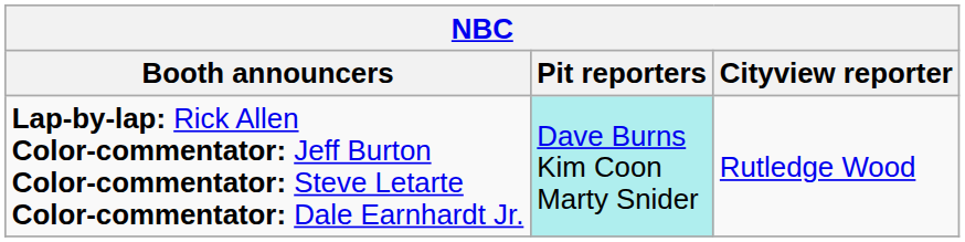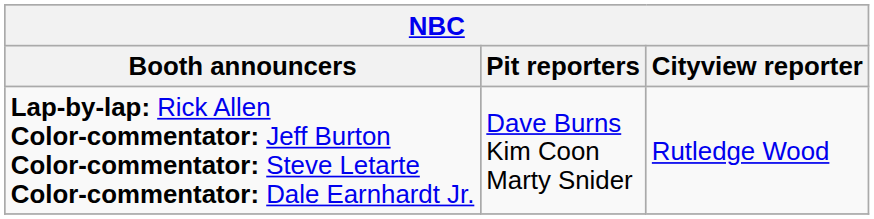row 3 | Pit reporters: paleturquoise background -> no background
